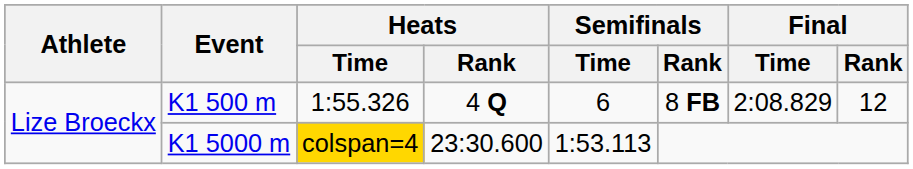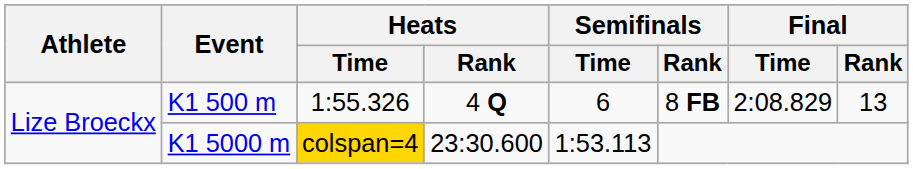K1 500 m | Final / Rank: 12 -> 13
